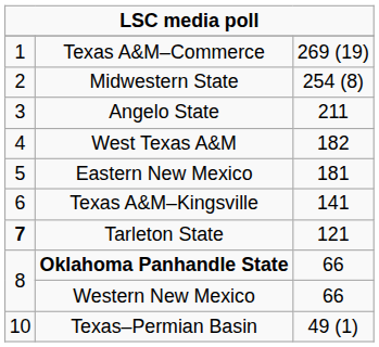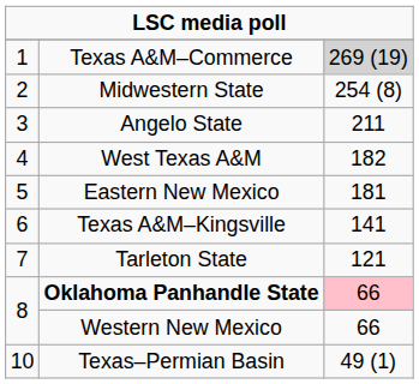Texas A&M–Commerce | column 3: no background -> lightgrey background
Tarleton State | column 1: bold -> normal
Oklahoma Panhandle State | column 3: no background -> pink background
